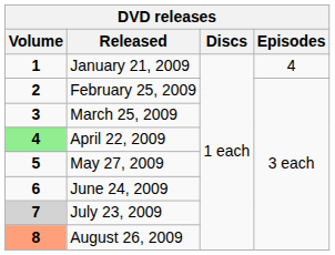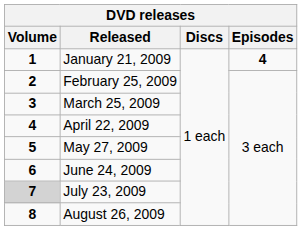January 21, 2009 | Episodes: normal -> bold
April 22, 2009 | Volume: lightgreen background -> no background
August 26, 2009 | Volume: lightsalmon background -> no background
